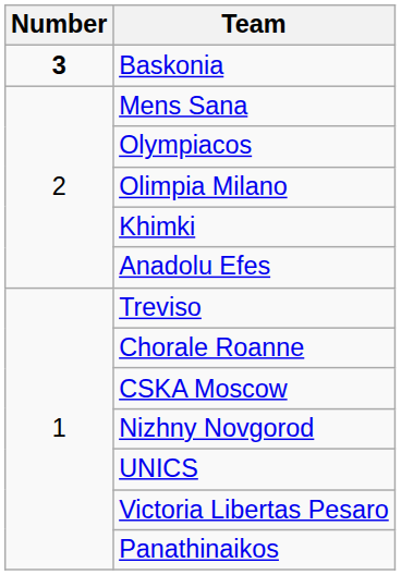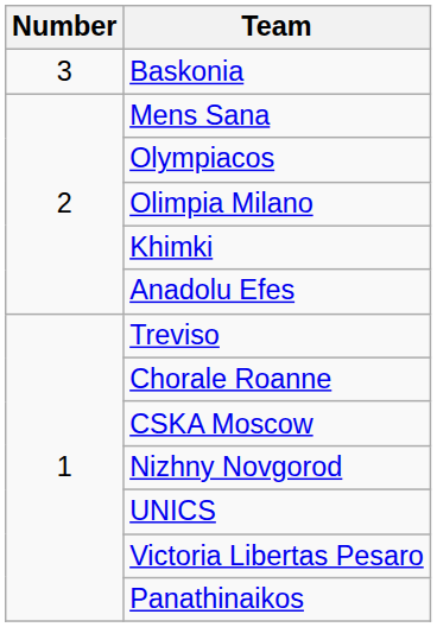Baskonia | Number: bold -> normal
